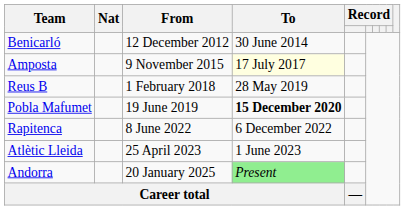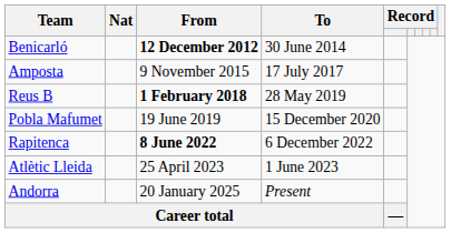Benicarló | From: normal -> bold
Amposta | To: lightyellow background -> no background
Reus B | From: normal -> bold
Pobla Mafumet | To: bold -> normal
Rapitenca | From: normal -> bold
Andorra | To: lightgreen background -> no background
